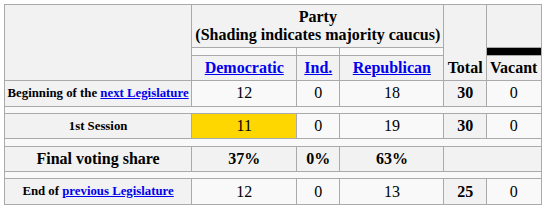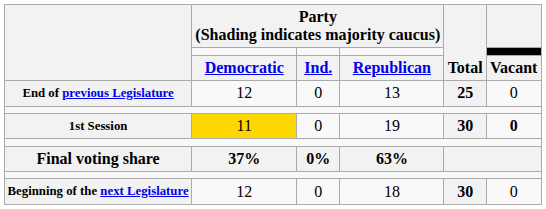rows swapped: End of previous Legislature <-> Beginning of the next Legislature
1st Session | column 6: normal -> bold
